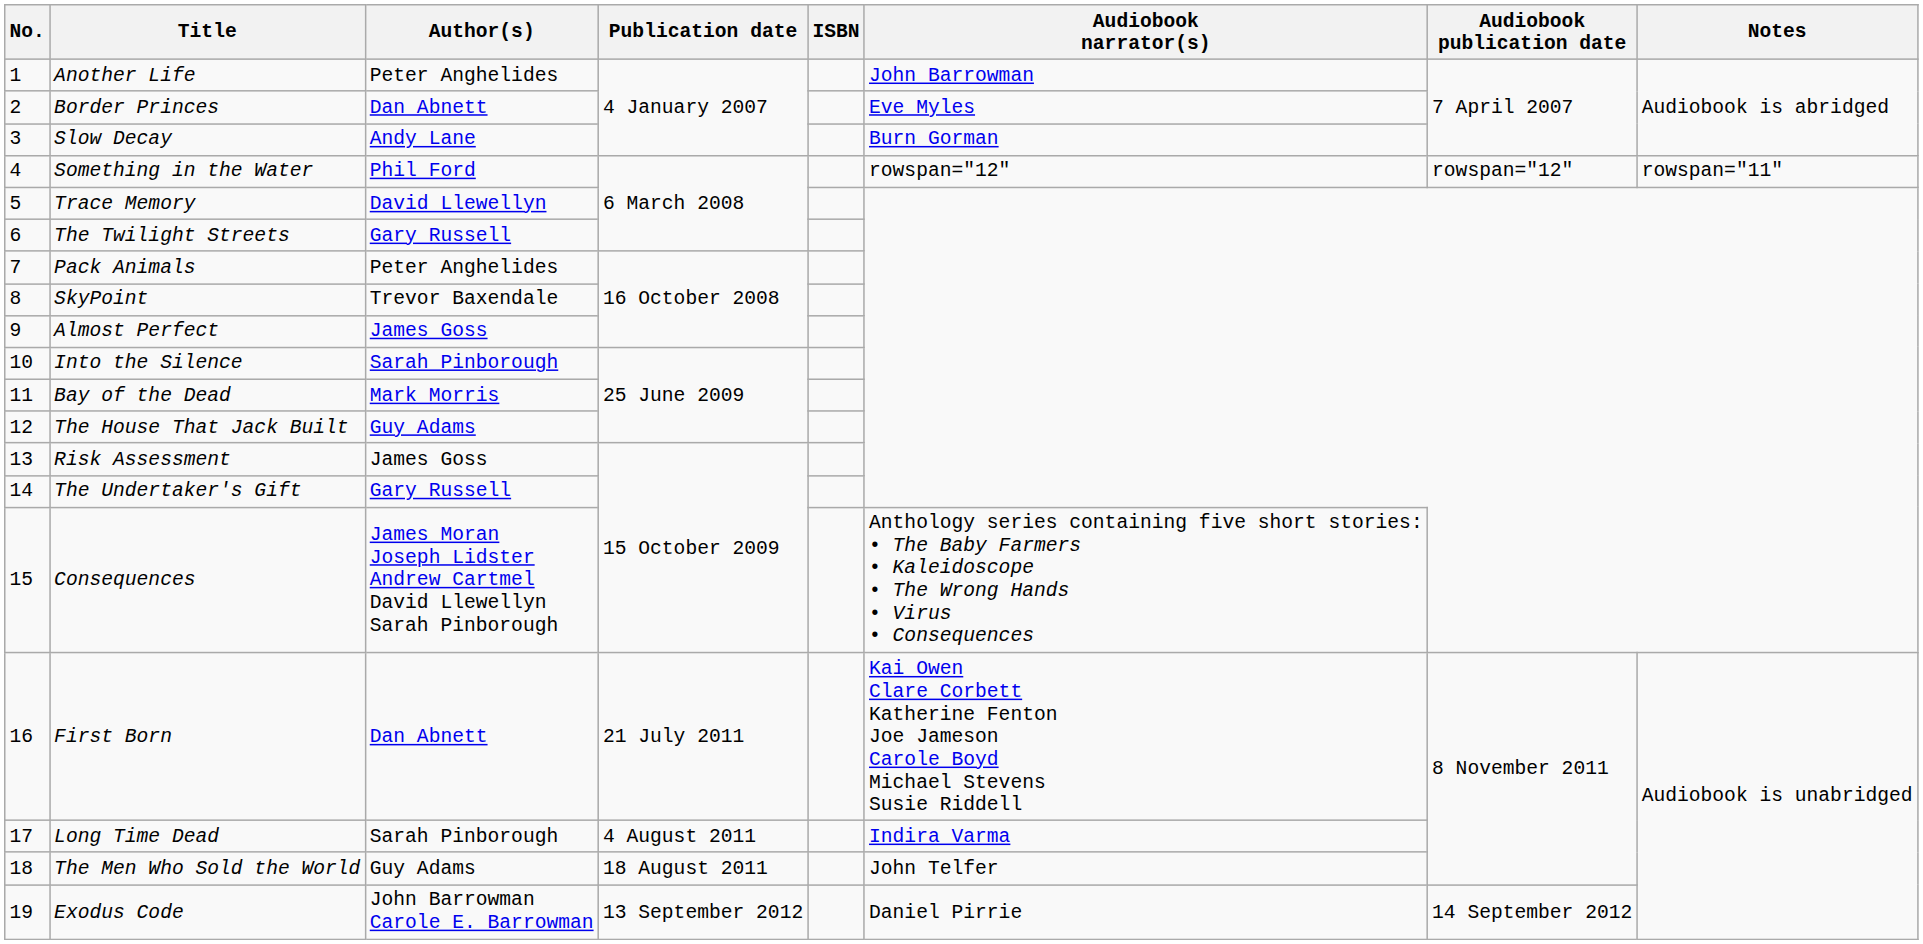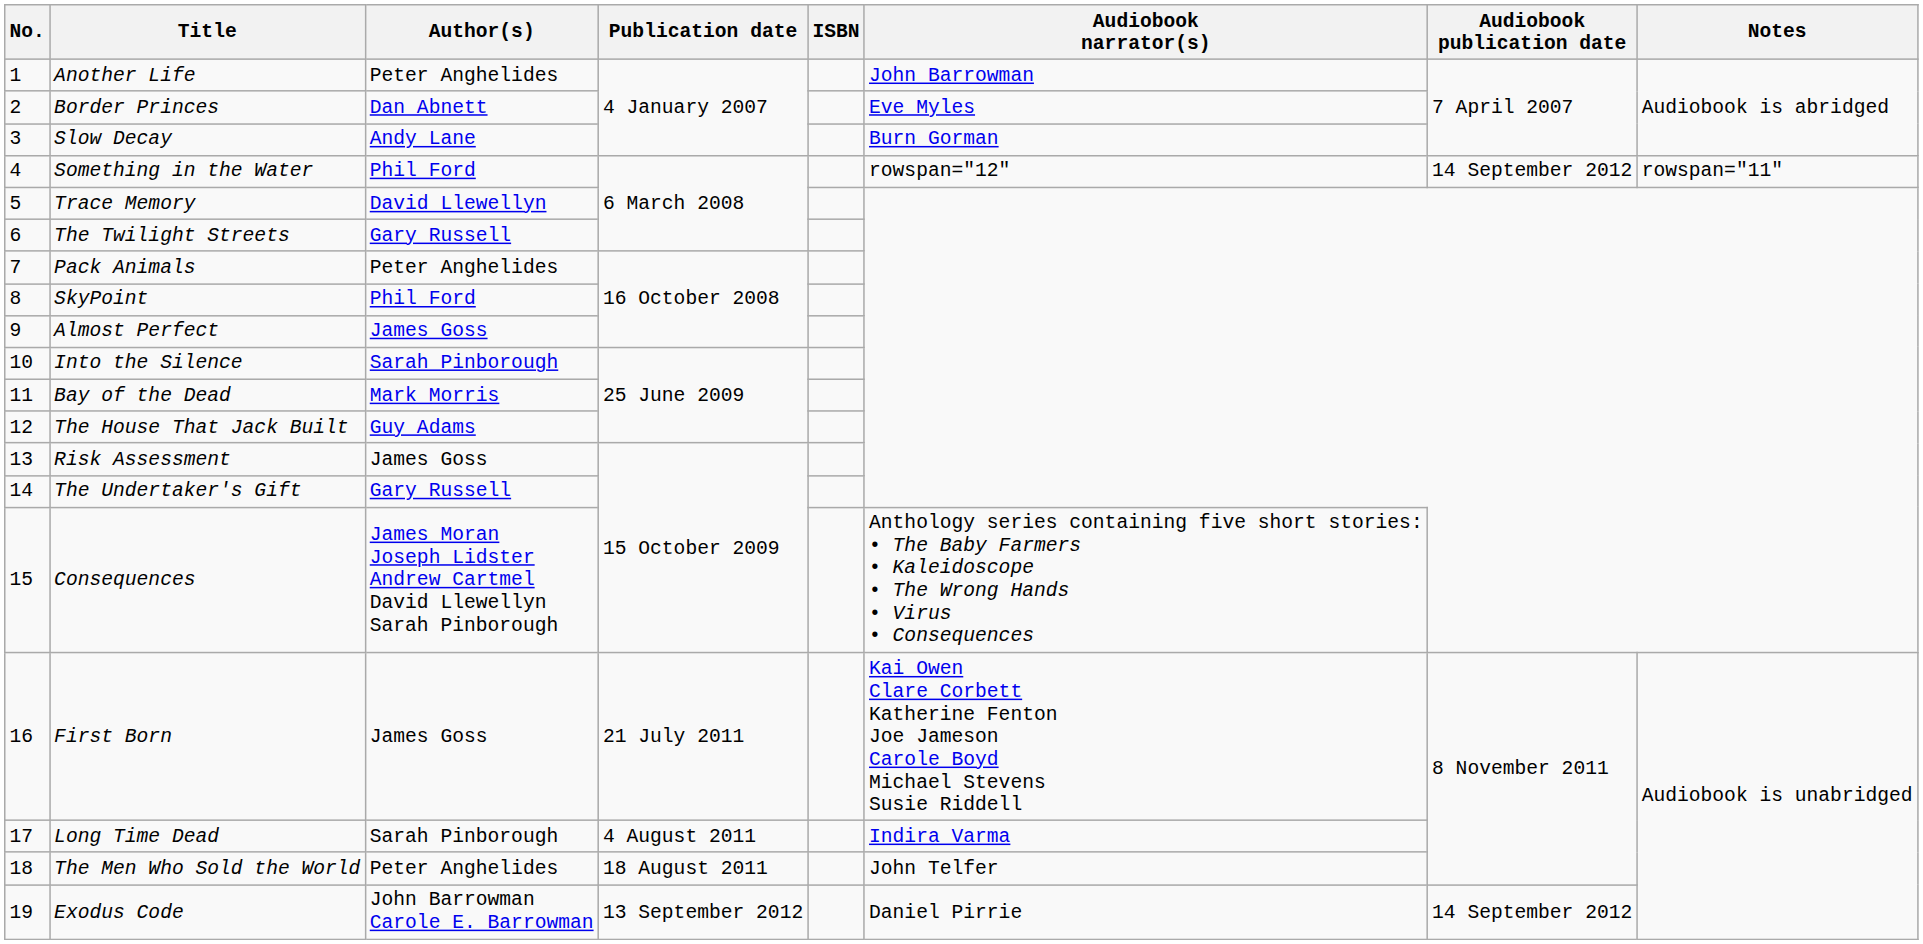Something in the Water | Audiobook publication date: rowspan="12" -> 14 September 2012
SkyPoint | Author(s): Trevor Baxendale -> Phil Ford
First Born | Author(s): Dan Abnett -> James Goss
The Men Who Sold the World | Author(s): Guy Adams -> Peter Anghelides
